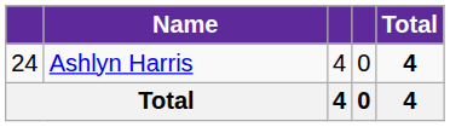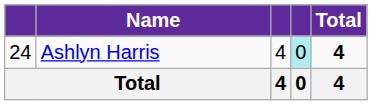Ashlyn Harris | column 4: no background -> paleturquoise background
